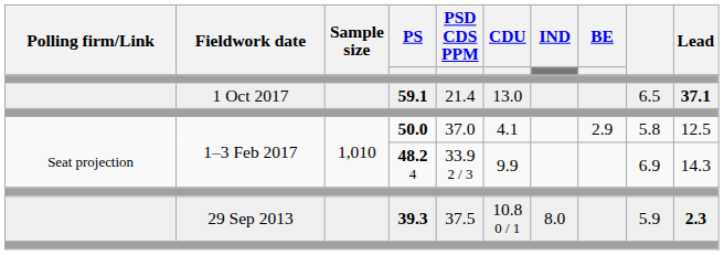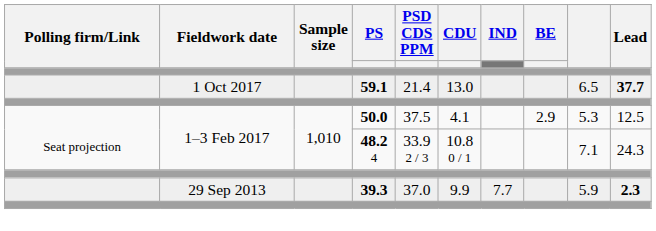59.1 | Lead: 37.1 -> 37.7
50.0 | PSD CDS PPM: 37.0 -> 37.5
50.0 | column 9: 5.8 -> 5.3
48.2 4 | CDU: 9.9 -> 10.8 0 / 1
48.2 4 | column 9: 6.9 -> 7.1
48.2 4 | Lead: 14.3 -> 24.3
39.3 | PSD CDS PPM: 37.5 -> 37.0
39.3 | CDU: 10.8 0 / 1 -> 9.9
39.3 | IND: 8.0 -> 7.7
